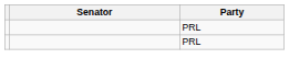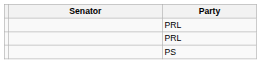+ row: PS
